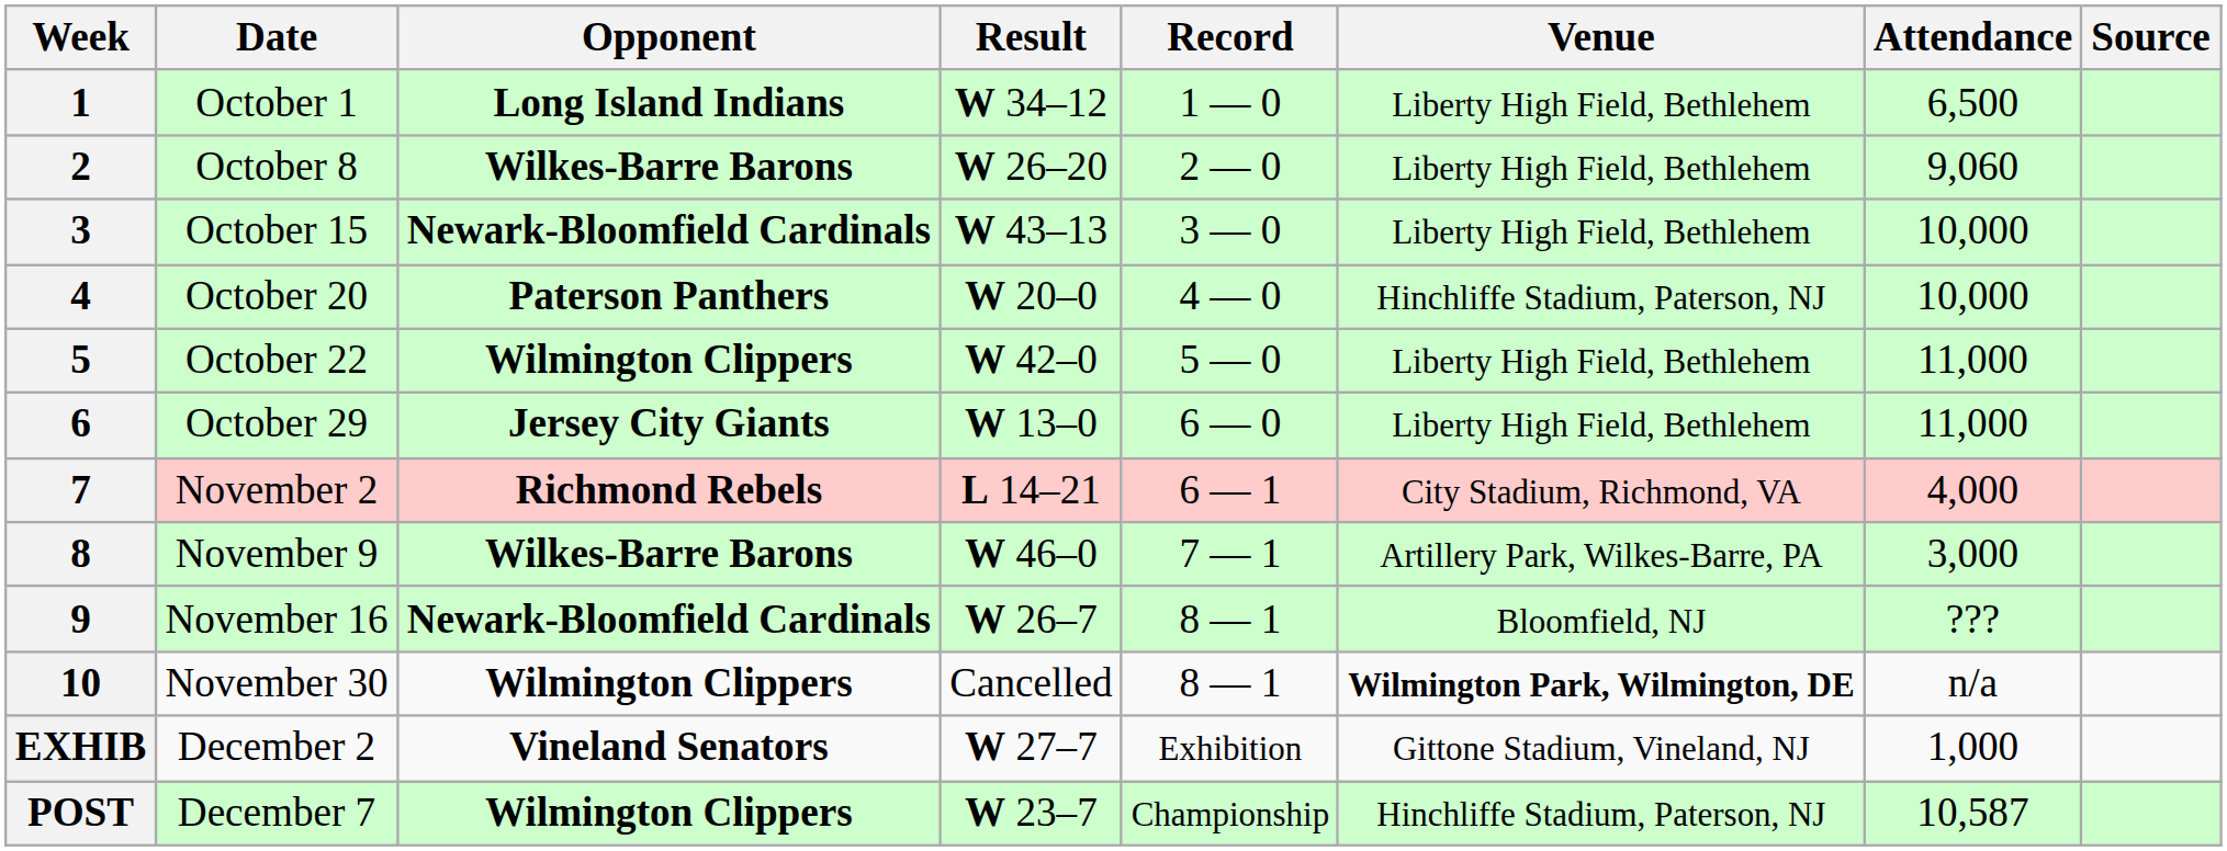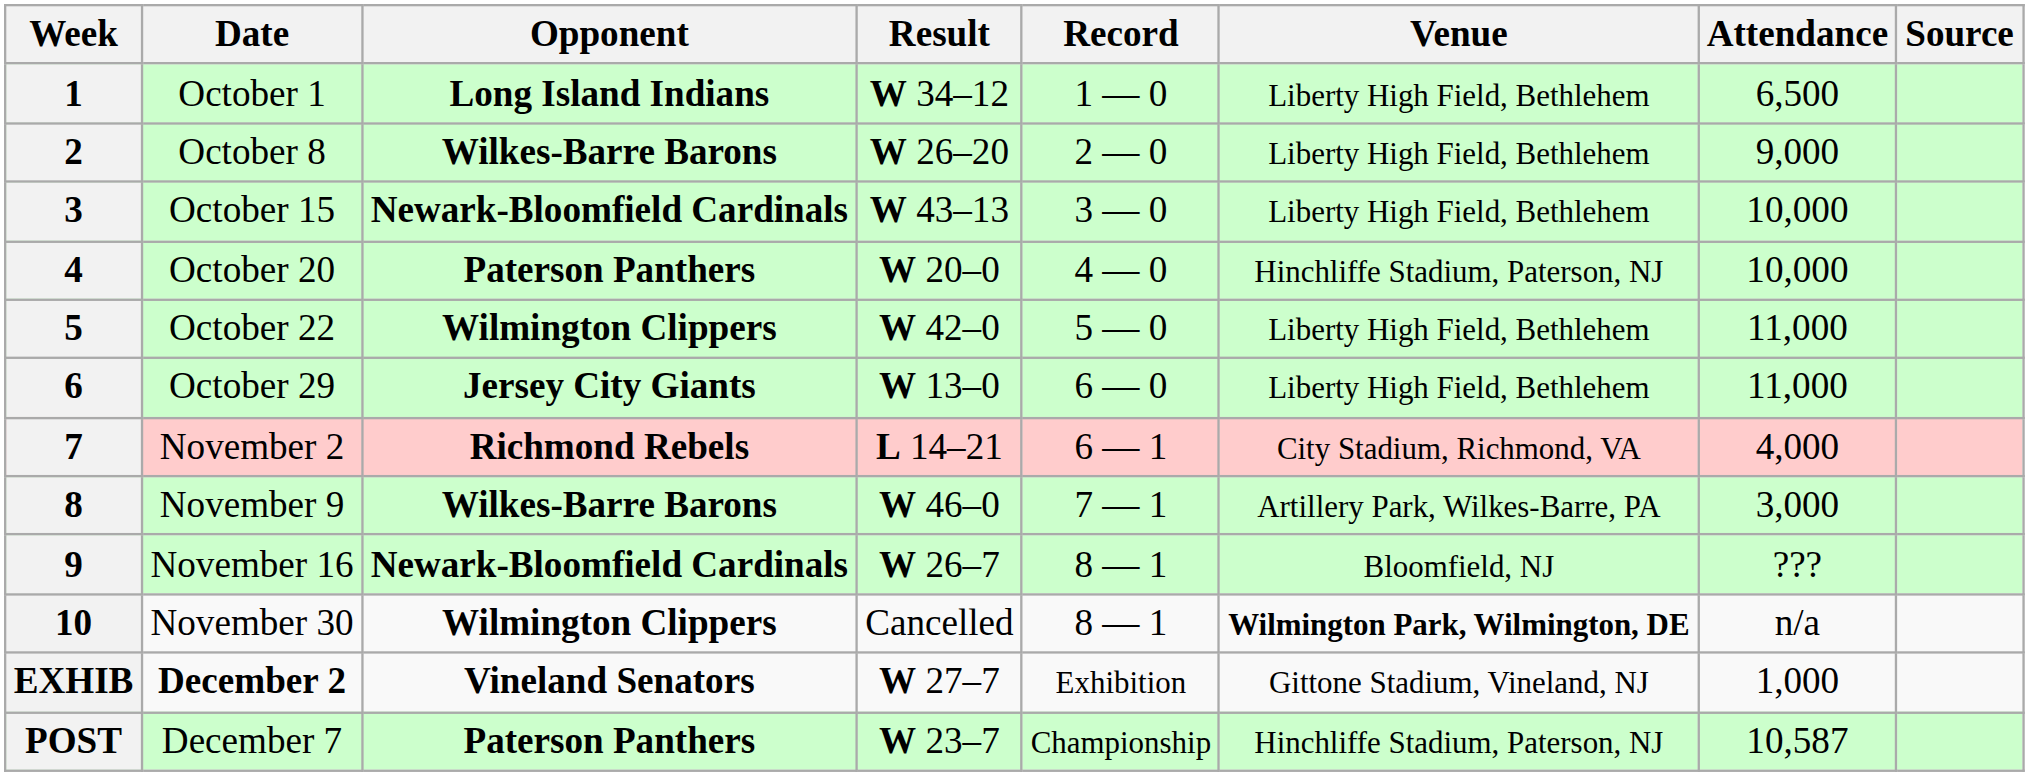2 | Attendance: 9,060 -> 9,000
EXHIB | Date: normal -> bold
POST | Opponent: Wilmington Clippers -> Paterson Panthers
